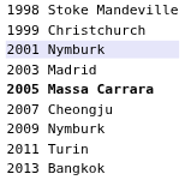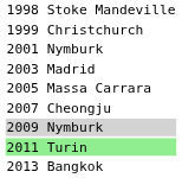2001 Nymburk | column 1: lavender background -> no background
2005 Massa Carrara | column 1: bold -> normal
2009 Nymburk | column 1: no background -> lightgrey background
2011 Turin | column 1: no background -> lightgreen background
